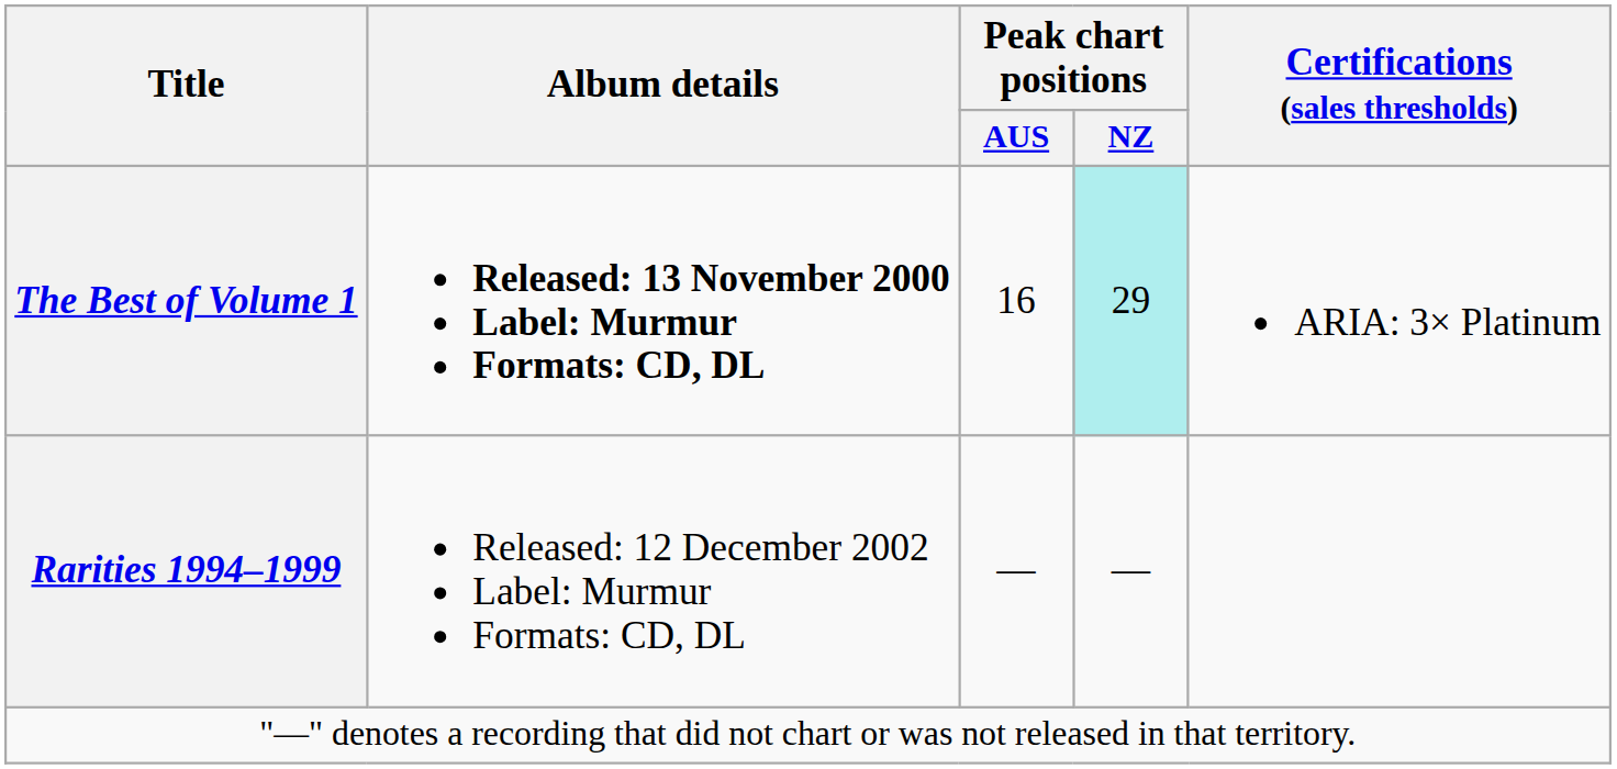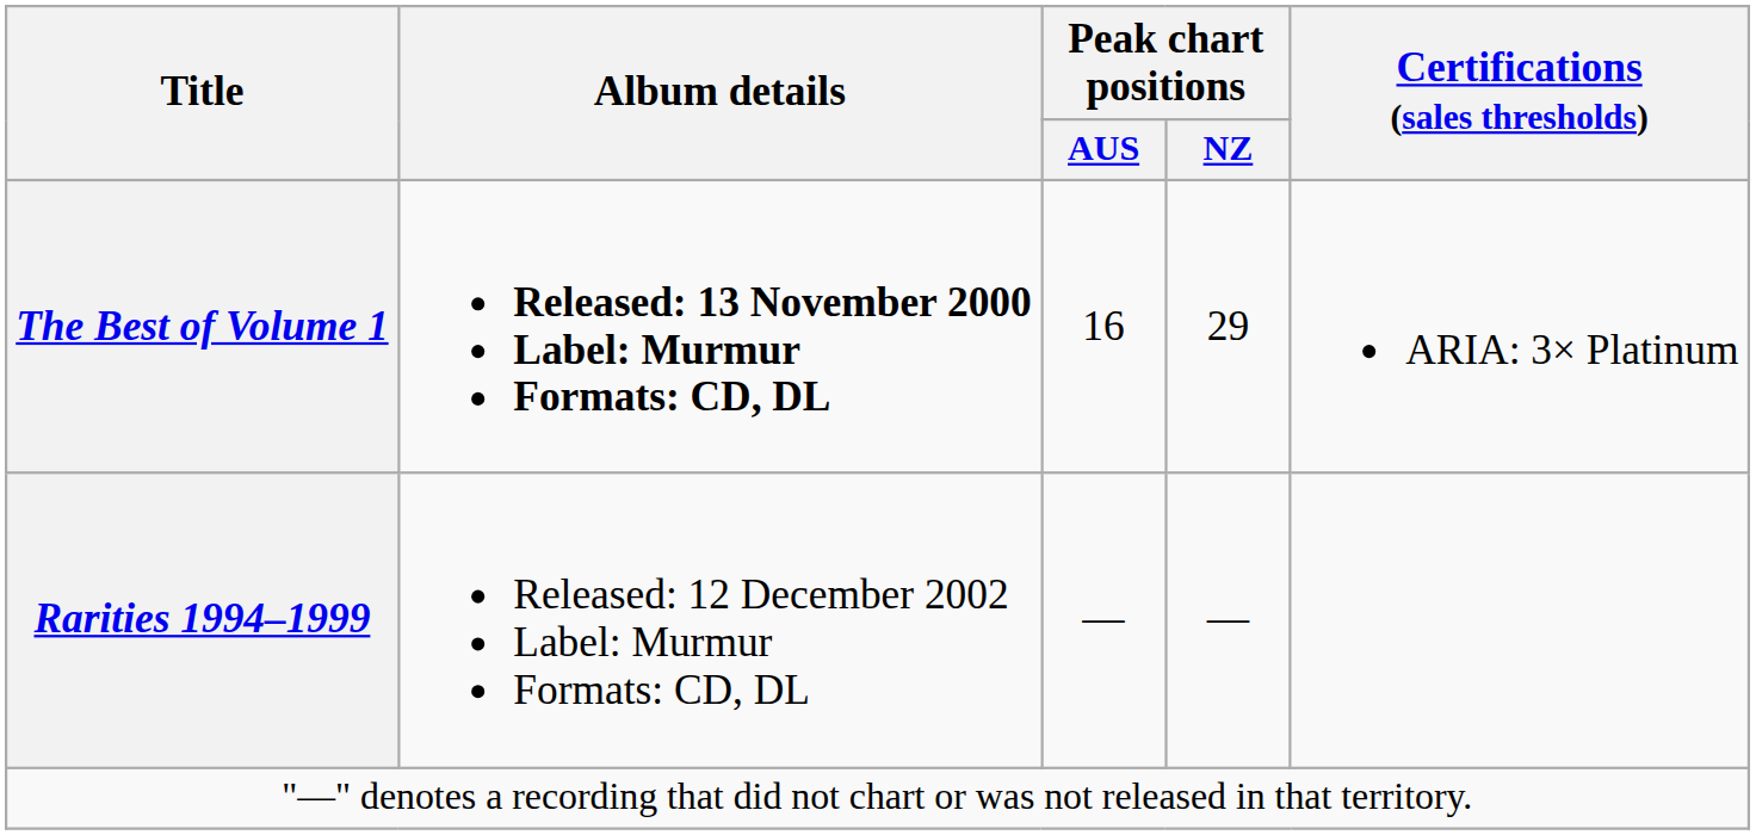The Best of Volume 1 | Peak chart positions / NZ: paleturquoise background -> no background
